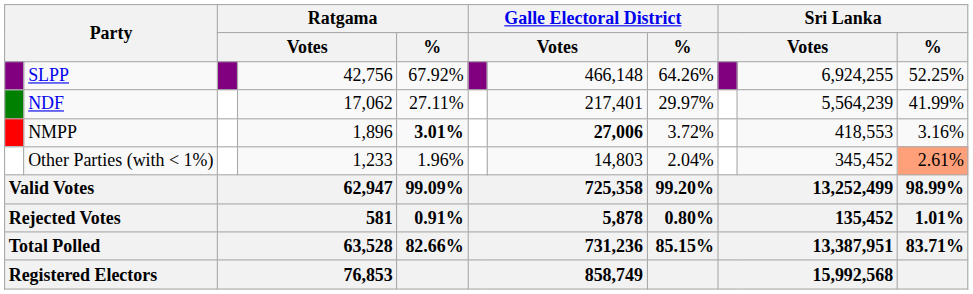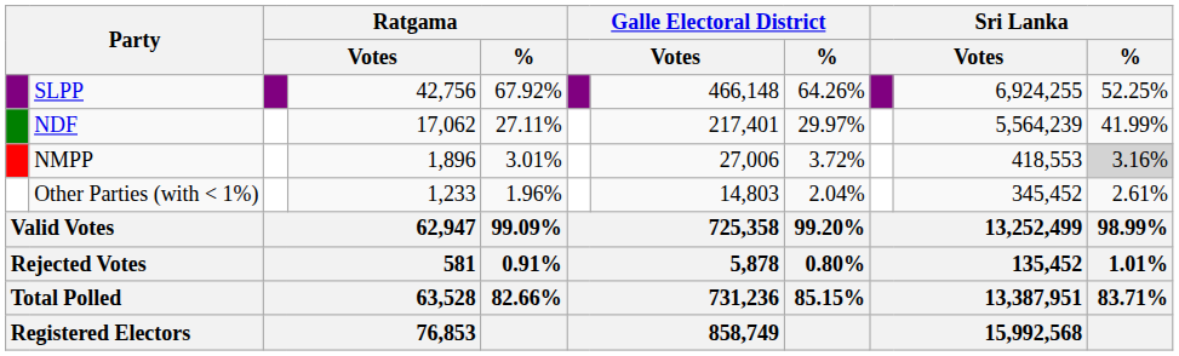NMPP | Ratgama / %: bold -> normal
NMPP | column 7: bold -> normal
NMPP | Sri Lanka / %: no background -> lightgrey background
Other Parties (with < 1%) | Sri Lanka / %: lightsalmon background -> no background
